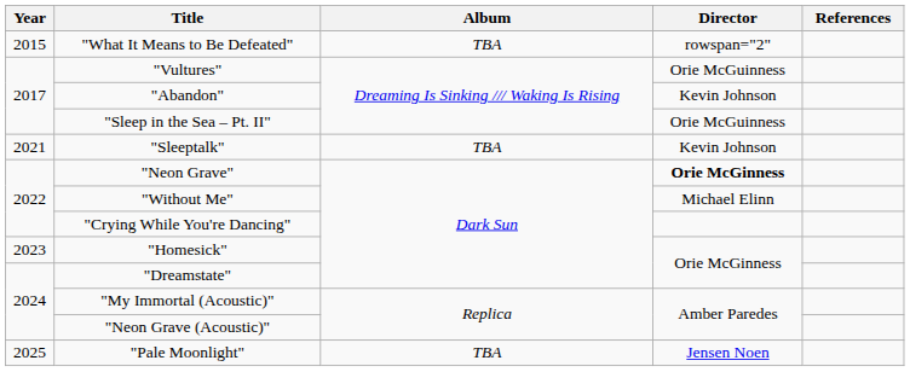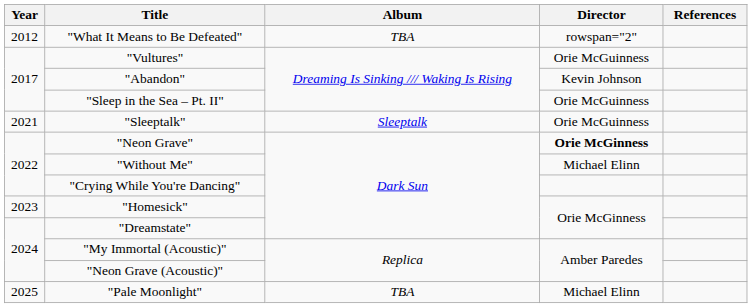"What It Means to Be Defeated" | Year: 2015 -> 2012
"Sleeptalk" | Album: TBA -> Sleeptalk
"Sleeptalk" | Director: Kevin Johnson -> Orie McGuinness
"Pale Moonlight" | Director: Jensen Noen -> Michael Elinn
